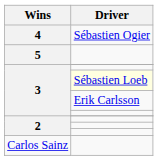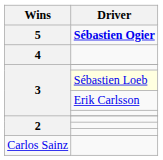row 2 | Wins: 4 -> 5
row 2 | Driver: normal -> bold
row 3 | Wins: 5 -> 4
